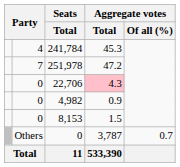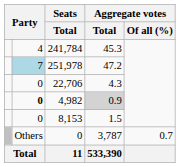251,978 | column 2: no background -> lightblue background
22,706 | Aggregate votes / Total: pink background -> no background
4,982 | column 2: normal -> bold
4,982 | Aggregate votes / Total: no background -> lightgrey background
